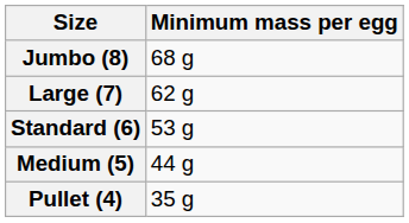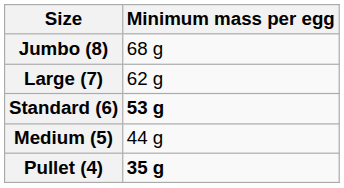Standard (6) | Minimum mass per egg: normal -> bold
Pullet (4) | Minimum mass per egg: normal -> bold
